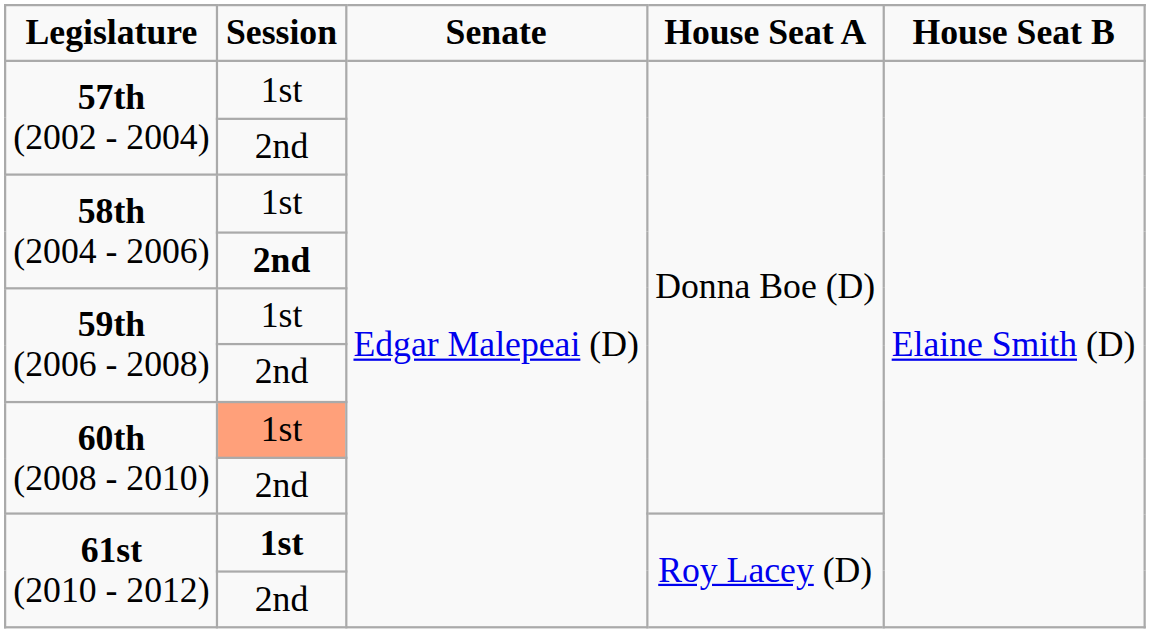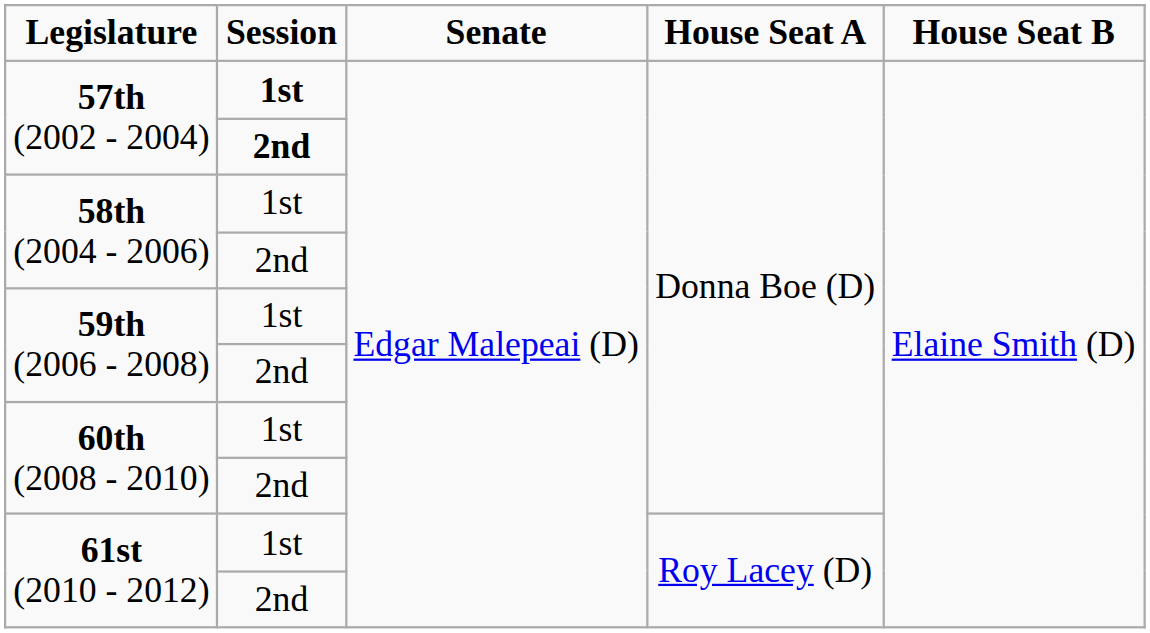57th (2002 - 2004) / 1st | Session: normal -> bold
57th (2002 - 2004) / 2nd | Session: normal -> bold
58th (2004 - 2006) / 2nd | Session: bold -> normal
60th (2008 - 2010) / 1st | Session: lightsalmon background -> no background
61st (2010 - 2012) / 1st | Session: bold -> normal
